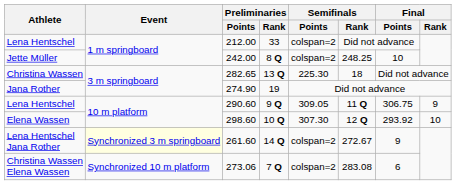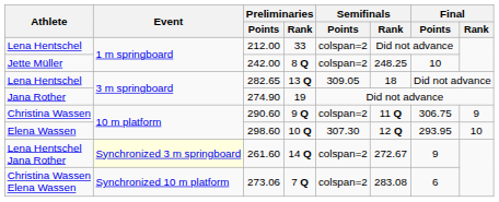282.65 | Athlete: Christina Wassen -> Lena Hentschel
282.65 | Semifinals / Points: 225.30 -> 309.05
290.60 | Athlete: Lena Hentschel -> Christina Wassen
290.60 | Semifinals / Points: 309.05 -> colspan=2
298.60 | Final / Points: 293.92 -> 293.95
